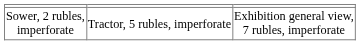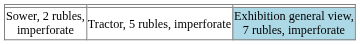Sower, 2 rubles, imperforate | column 3: no background -> lightblue background
